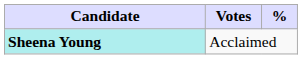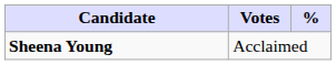Sheena Young | Candidate: paleturquoise background -> no background
